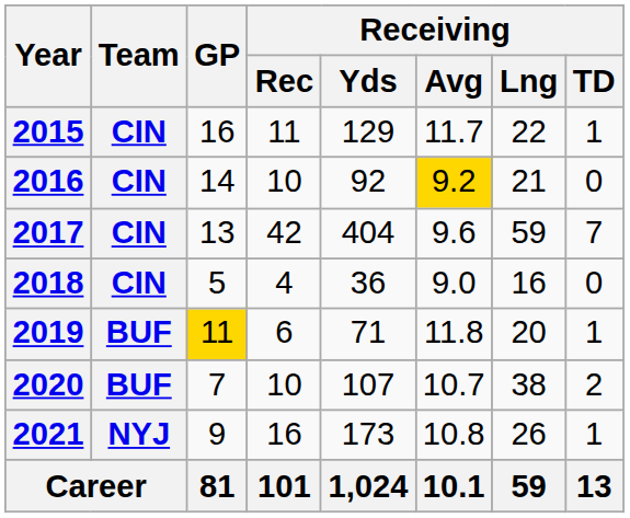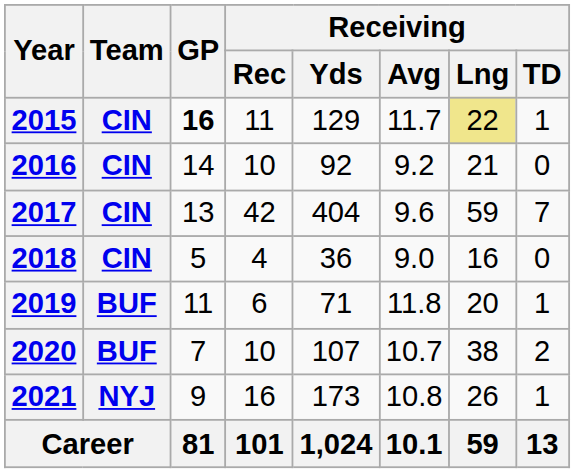2015 | GP: normal -> bold
2015 | Receiving / Lng: no background -> khaki background
2016 | Receiving / Avg: gold background -> no background
2019 | GP: gold background -> no background
